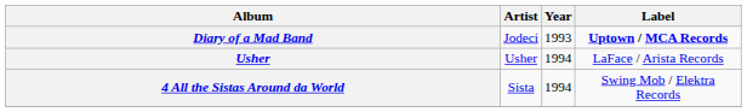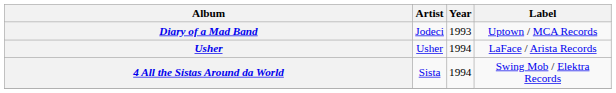Diary of a Mad Band | Label: bold -> normal
